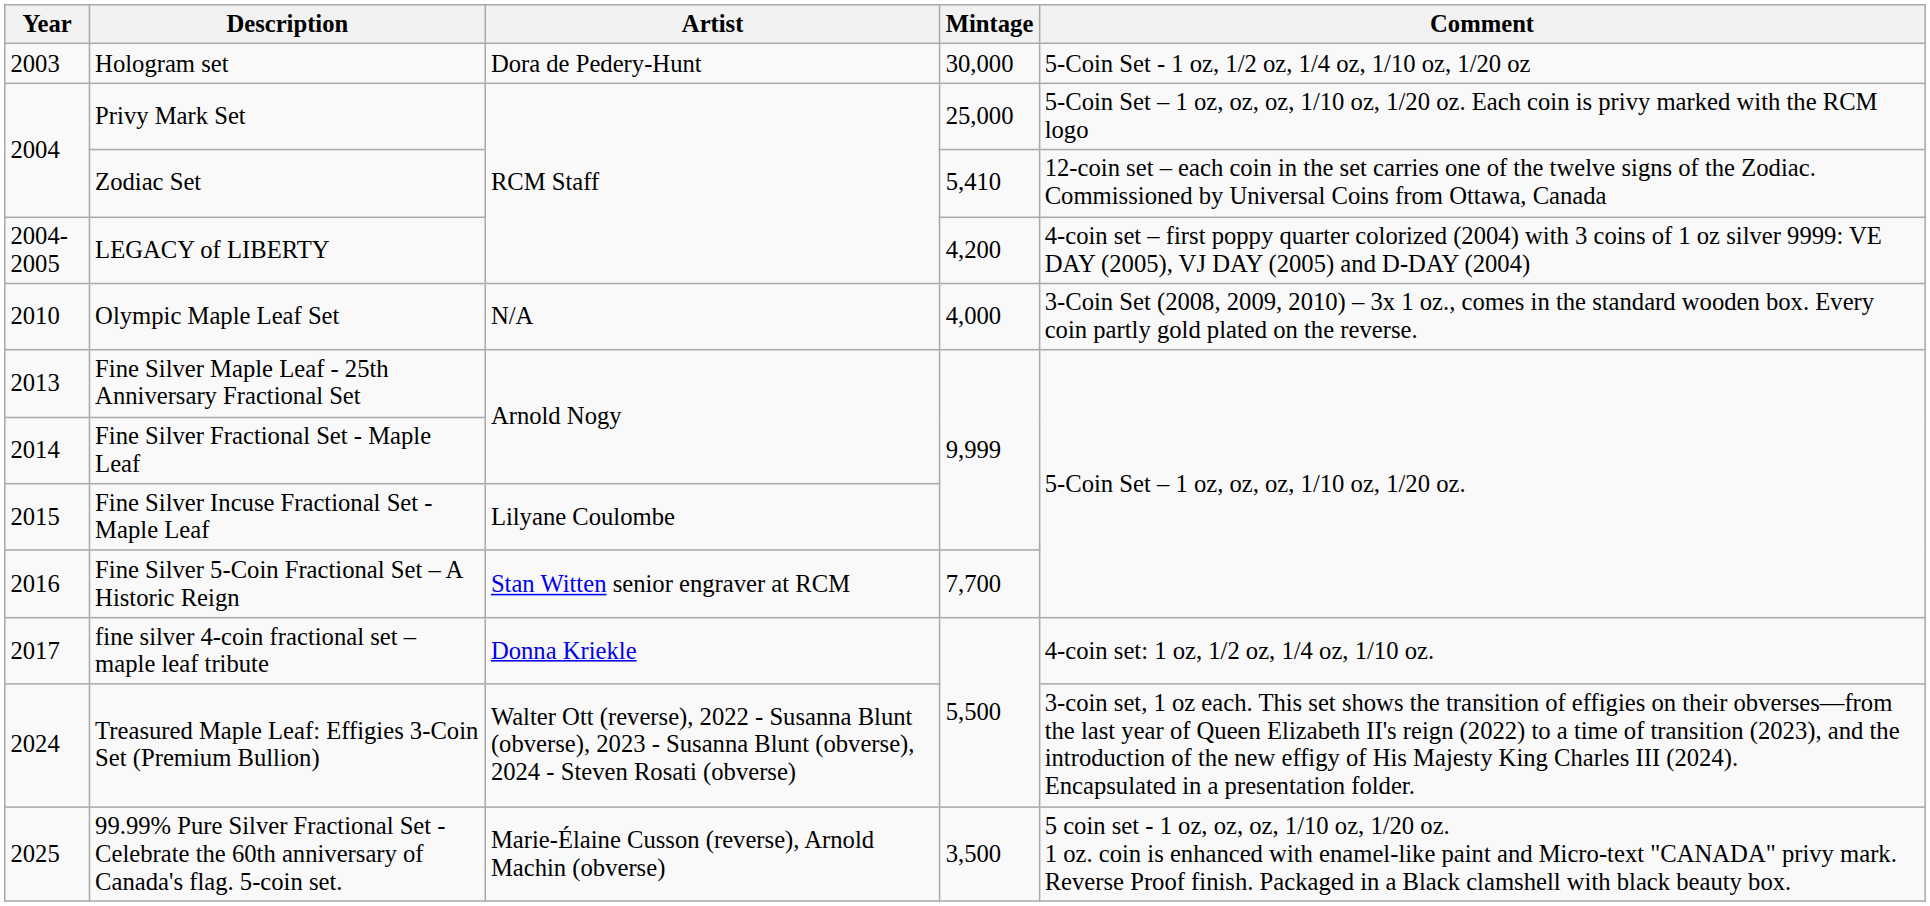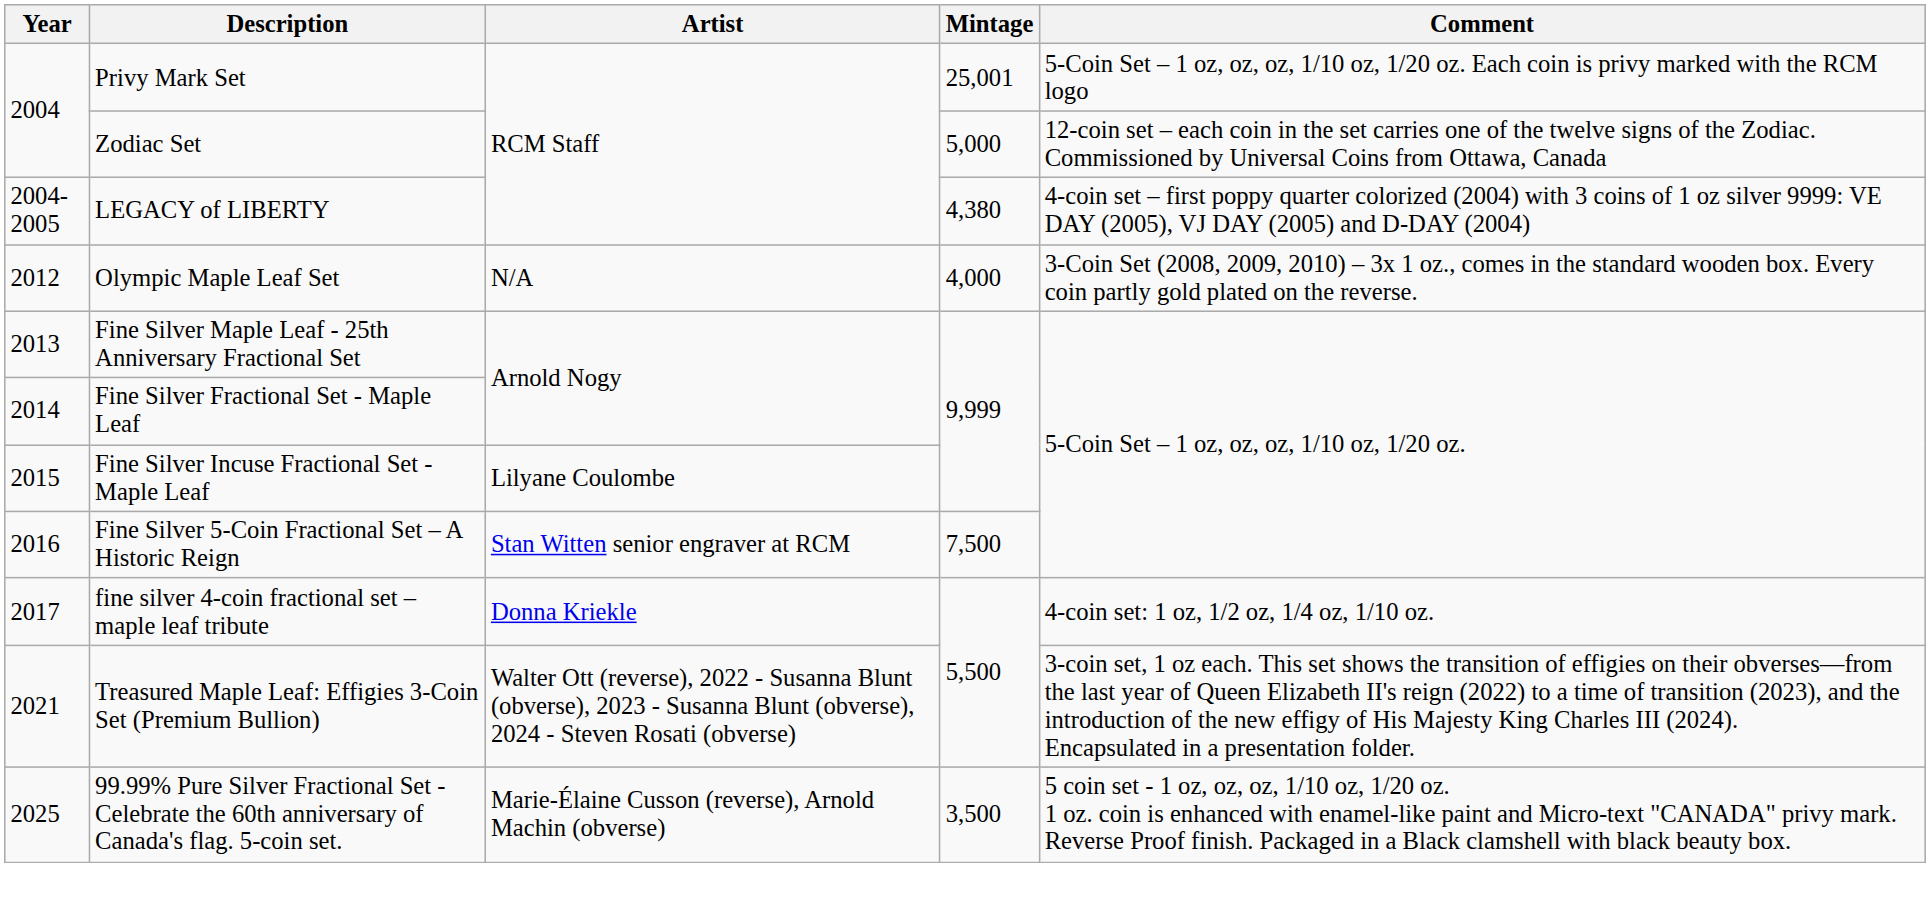- row: 2003 | Hologram set | Dora de Pedery-Hunt | 30,000 | 5-Coin Set - 1 oz, 1/2 oz, 1/4 oz, 1/10 oz, 1/20 oz
Privy Mark Set | Mintage: 25,000 -> 25,001
Zodiac Set | Mintage: 5,410 -> 5,000
LEGACY of LIBERTY | Mintage: 4,200 -> 4,380
Olympic Maple Leaf Set | Year: 2010 -> 2012
Fine Silver 5-Coin Fractional Set – A Historic Reign | Mintage: 7,700 -> 7,500
Treasured Maple Leaf: Effigies 3-Coin Set (Premium Bullion) | Year: 2024 -> 2021
